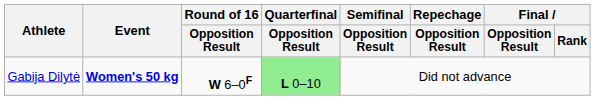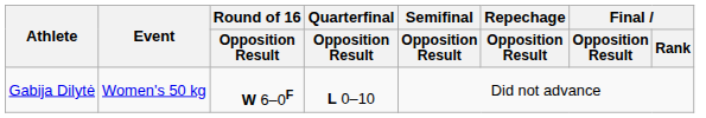Gabija Dilytė | Event: bold -> normal
Gabija Dilytė | Quarterfinal / Opposition Result: lightgreen background -> no background
